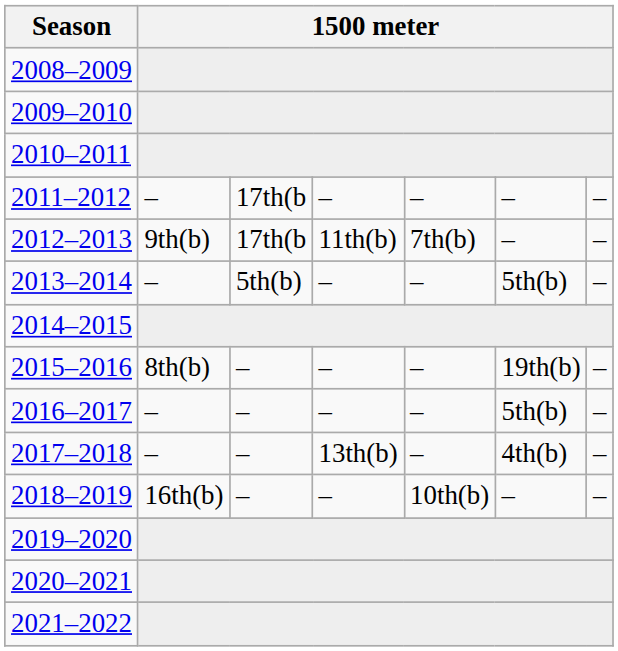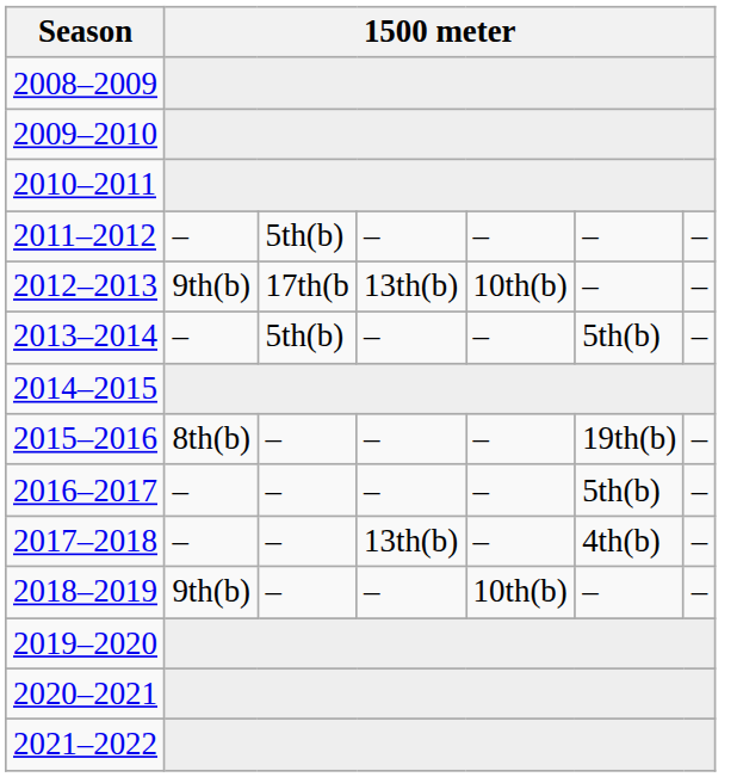2011–2012 | column 3: 17th(b -> 5th(b)
2012–2013 | column 4: 11th(b) -> 13th(b)
2012–2013 | column 5: 7th(b) -> 10th(b)
2018–2019 | column 2: 16th(b) -> 9th(b)
